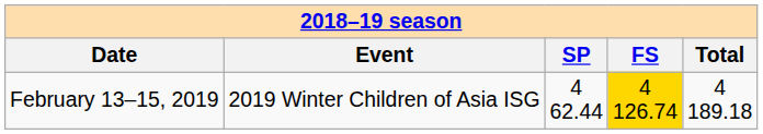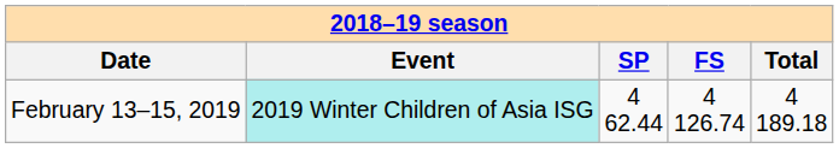February 13–15, 2019 | column 2: no background -> paleturquoise background
February 13–15, 2019 | column 4: gold background -> no background
